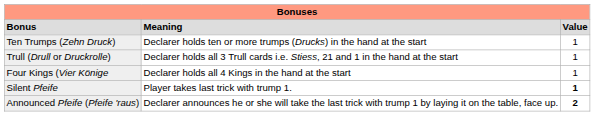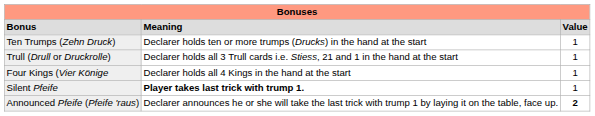Silent Pfeife | column 2: normal -> bold
Silent Pfeife | column 3: bold -> normal
